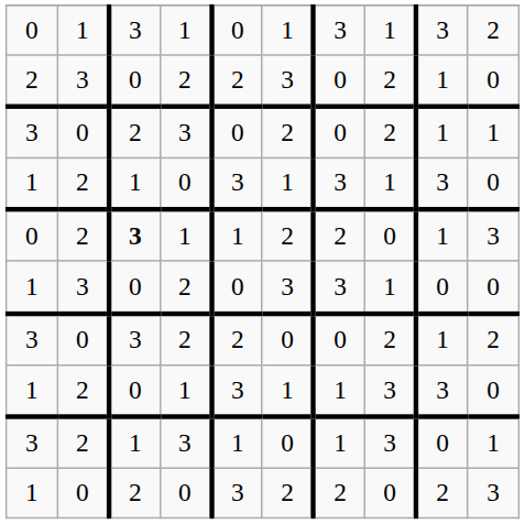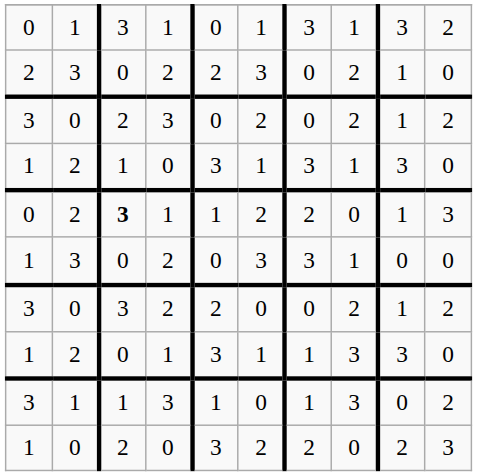row 3 | column 10: 1 -> 2
row 9 | column 2: 2 -> 1
row 9 | column 10: 1 -> 2
